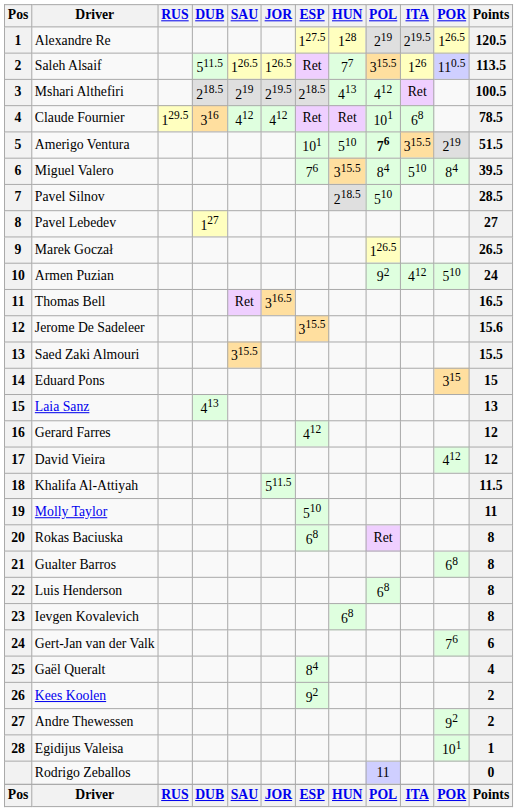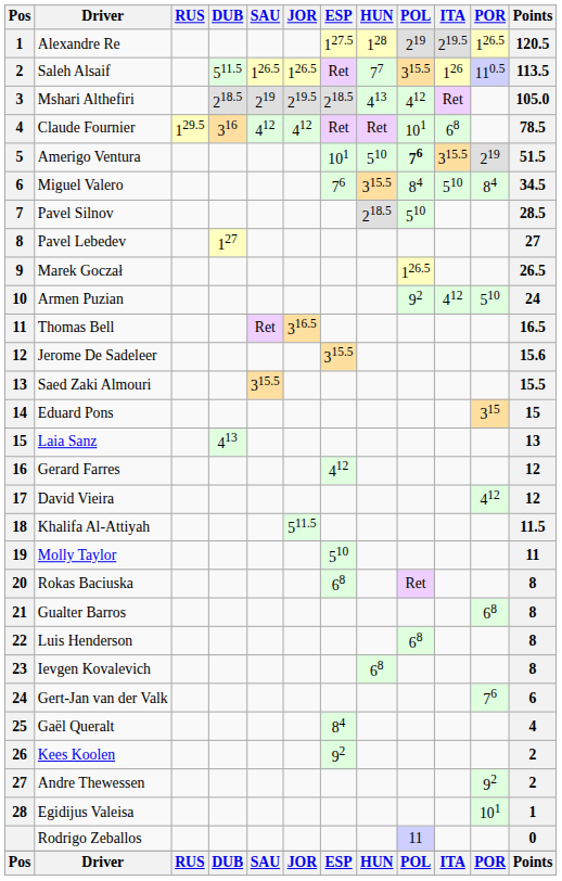Mshari Althefiri | Points: 100.5 -> 105.0
Miguel Valero | Points: 39.5 -> 34.5
